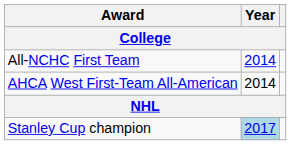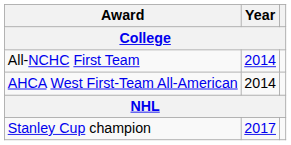Stanley Cup champion | Year: lightblue background -> no background
